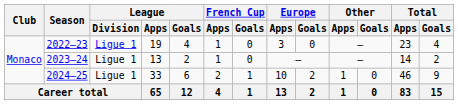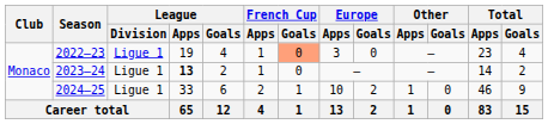2022–23 | French Cup / Goals: no background -> lightsalmon background
2023–24 | League / Apps: normal -> bold
